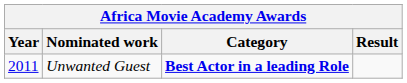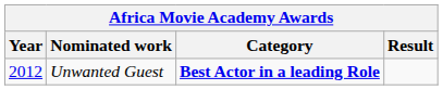Unwanted Guest | Year: 2011 -> 2012
